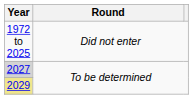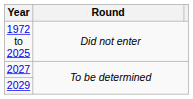2027 | Year: lightgrey background -> no background
2029 | Year: khaki background -> no background
